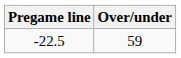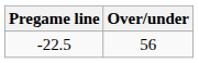-22.5 | Over/under: 59 -> 56
